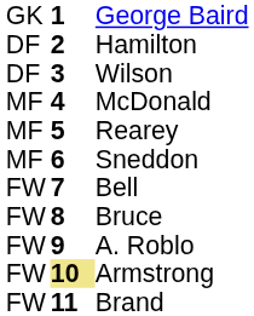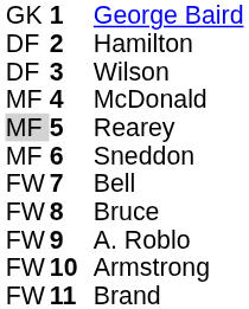Rearey | column 1: no background -> lightgrey background
Armstrong | column 2: khaki background -> no background
